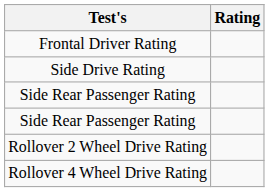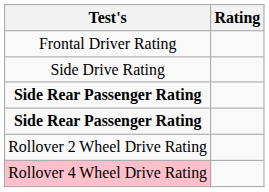row 4 | Test's: normal -> bold
row 5 | Test's: normal -> bold
row 7 | Test's: no background -> pink background
